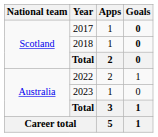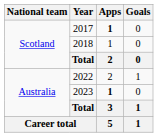2017 | Apps: normal -> bold
2017 | Goals: bold -> normal
2018 | Goals: bold -> normal
2023 | Apps: normal -> bold
